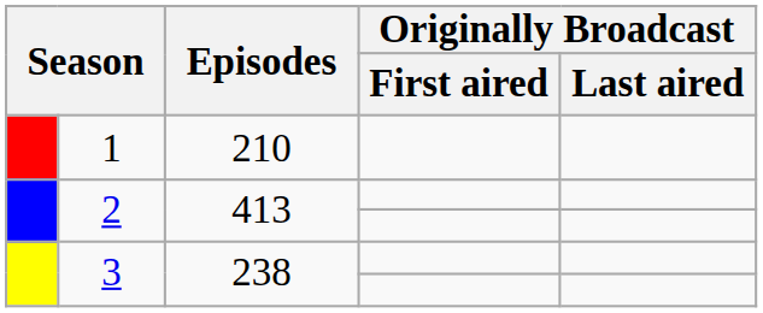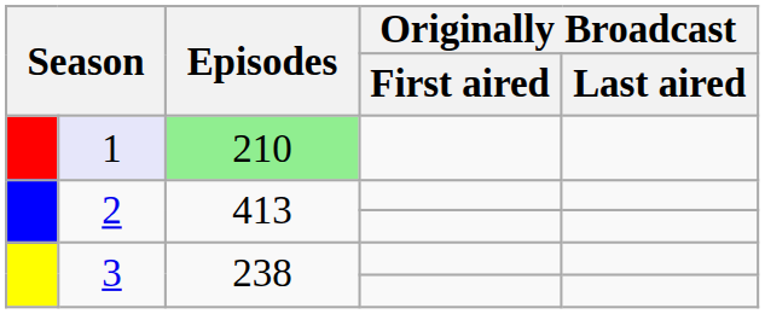1 | column 2: no background -> lavender background
1 | Episodes: no background -> lightgreen background
